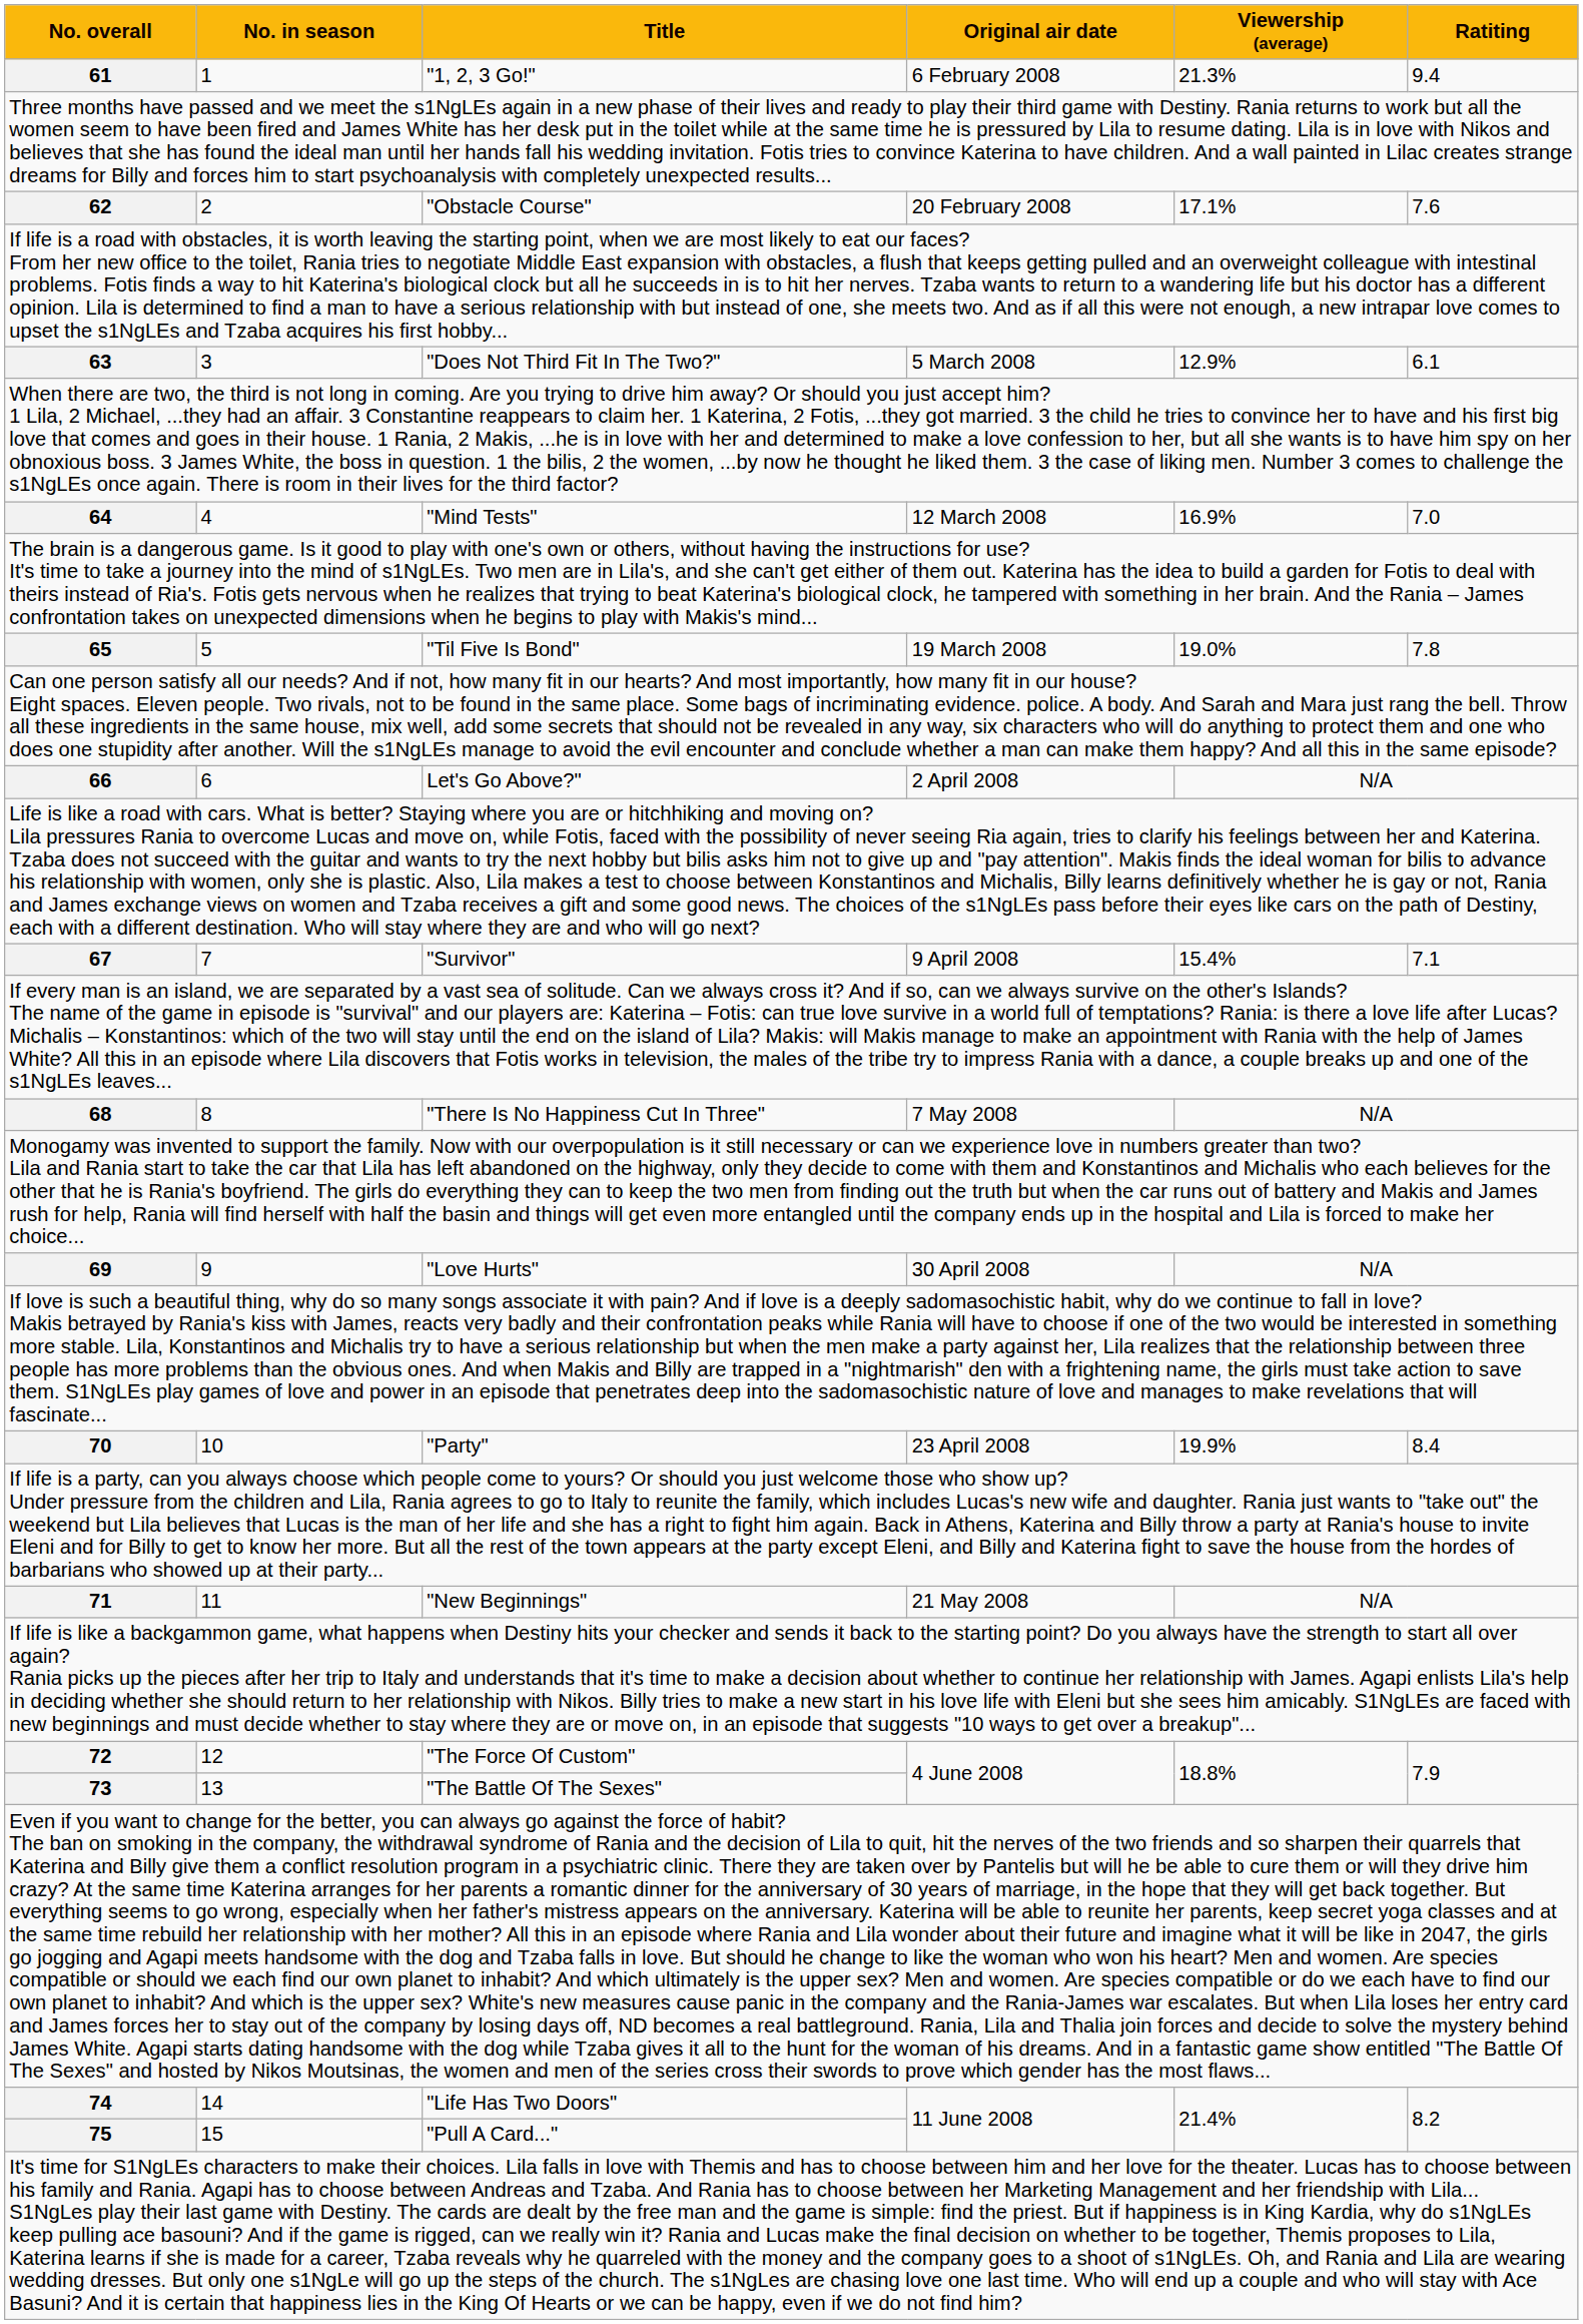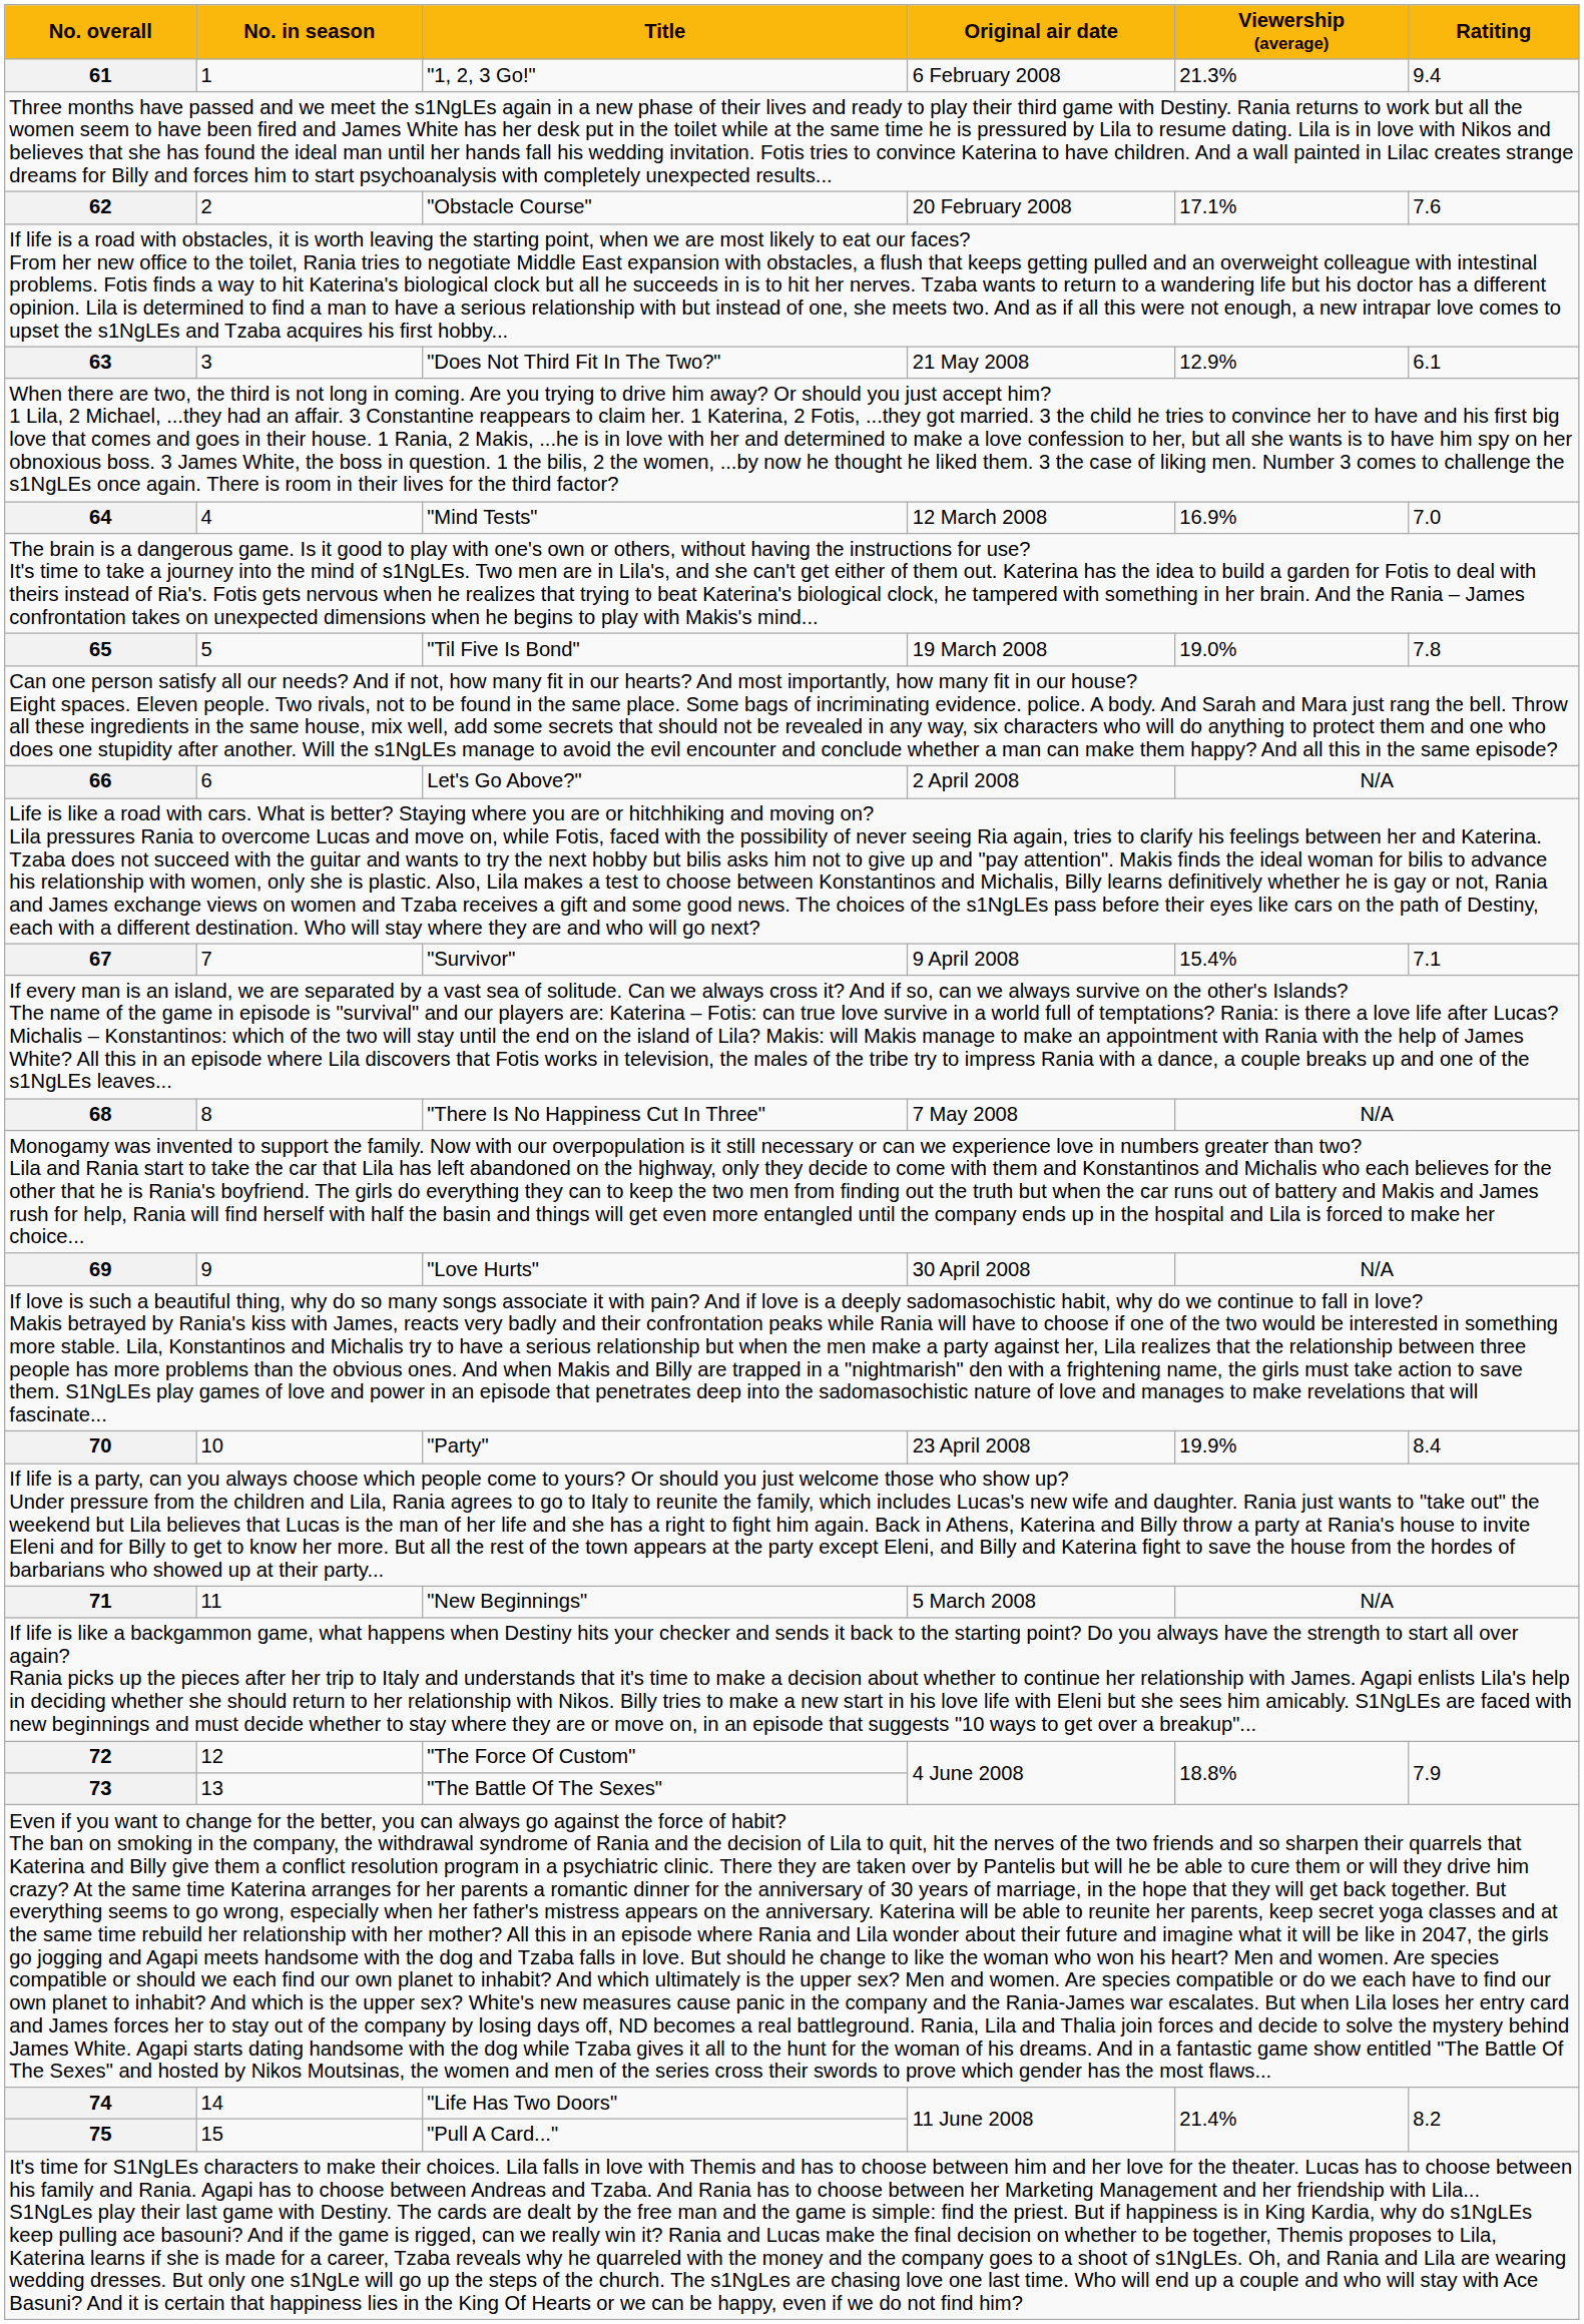"Does Not Third Fit In The Two?" | Original air date: 5 March 2008 -> 21 May 2008
"New Beginnings" | Original air date: 21 May 2008 -> 5 March 2008
